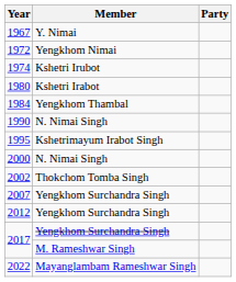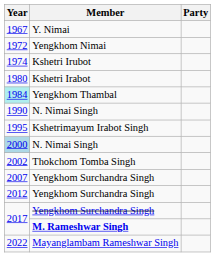1984 | Year: no background -> paleturquoise background
2000 | Year: no background -> lightblue background
2017 / M. Rameshwar Singh | Member: normal -> bold
